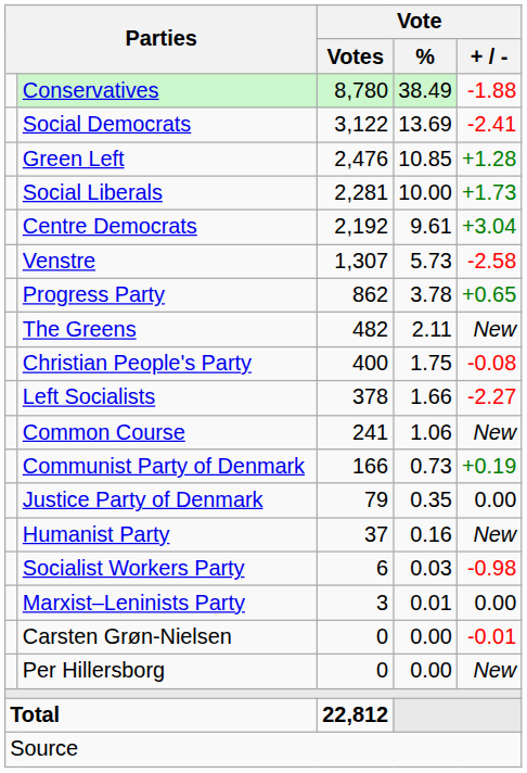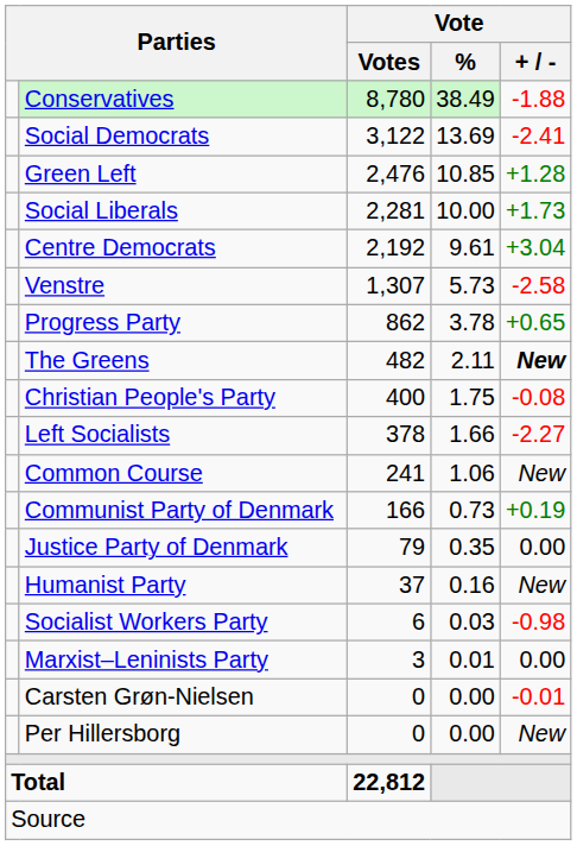The Greens | Vote / + / -: normal -> bold
